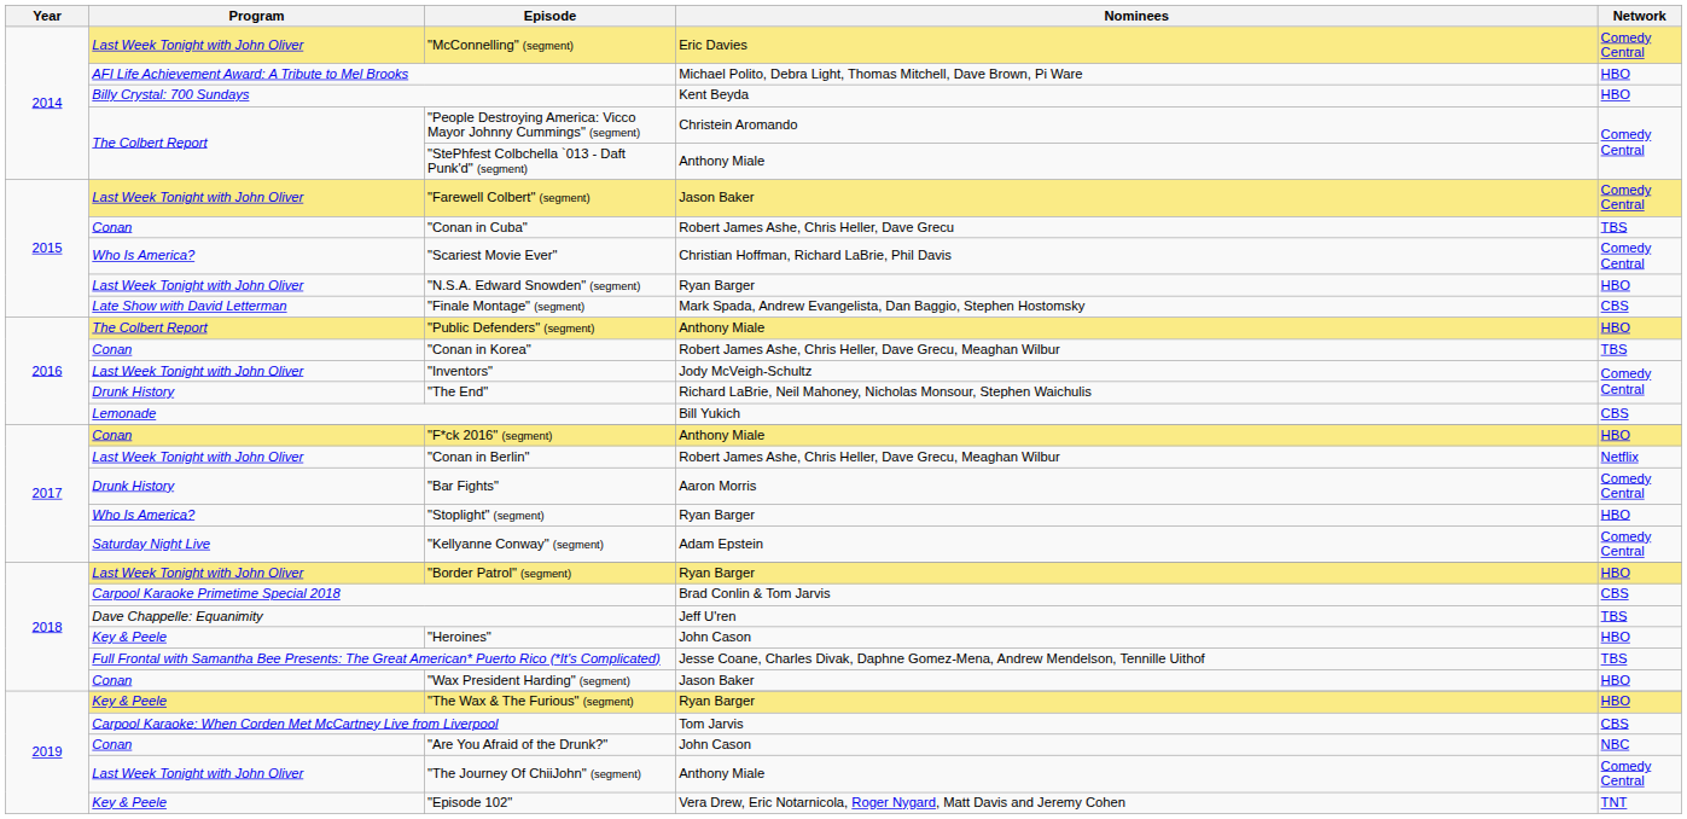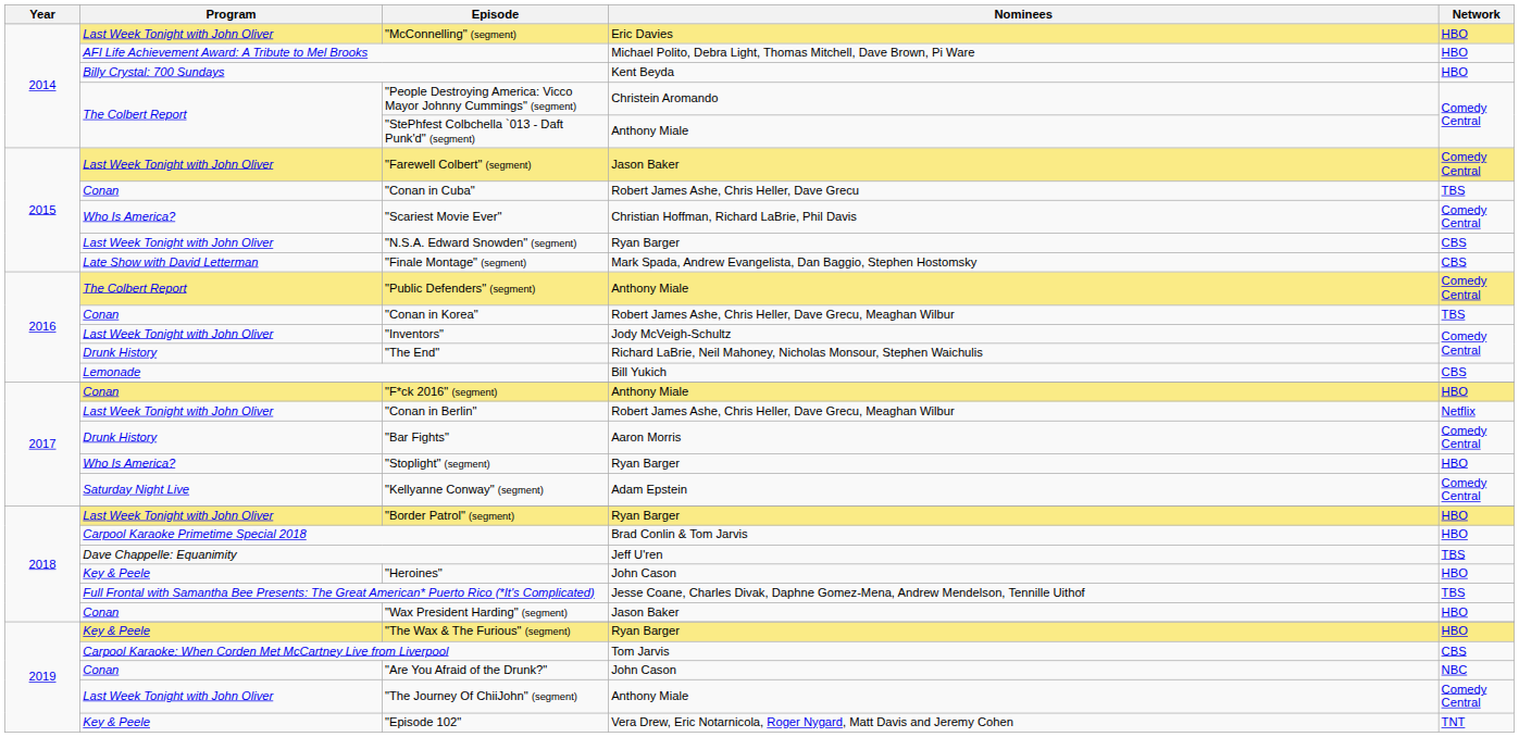"McConnelling" (segment) | Network: Comedy Central -> HBO
"N.S.A. Edward Snowden" (segment) | Network: HBO -> CBS
"Public Defenders" (segment) | Network: HBO -> Comedy Central
Carpool Karaoke Primetime Special 2018 | Network: CBS -> HBO
